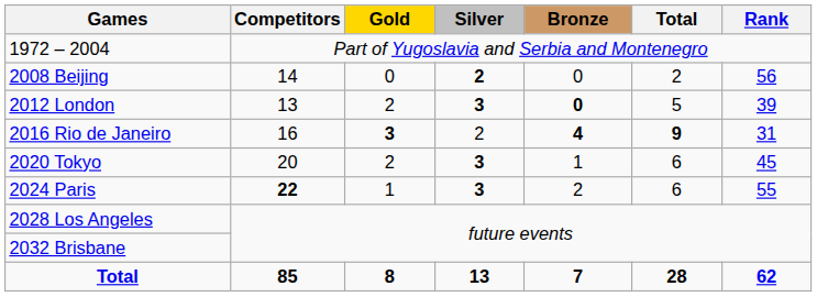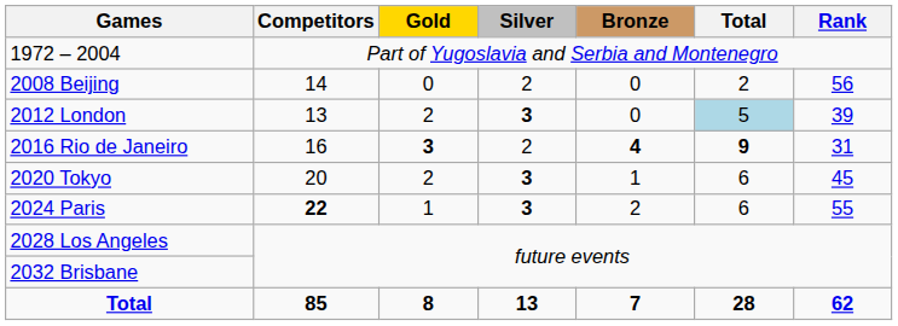2008 Beijing | Silver: bold -> normal
2012 London | Bronze: bold -> normal
2012 London | Total: no background -> lightblue background
